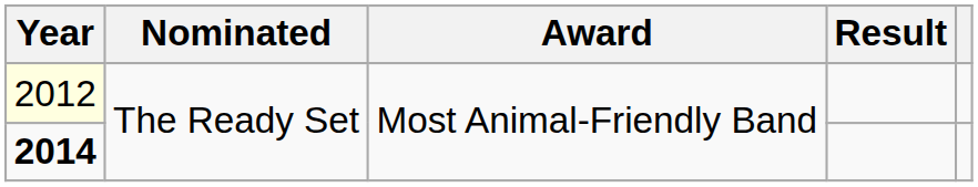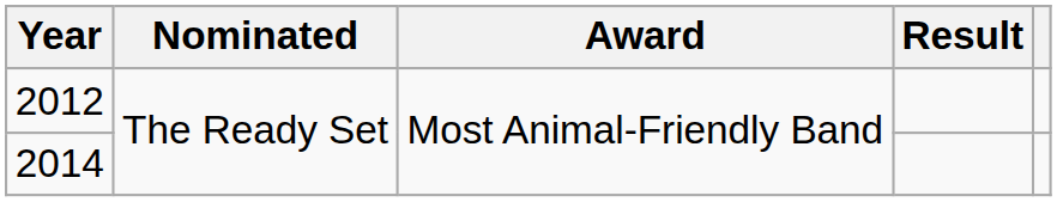2012 | Year: lightyellow background -> no background
2014 | Year: bold -> normal
